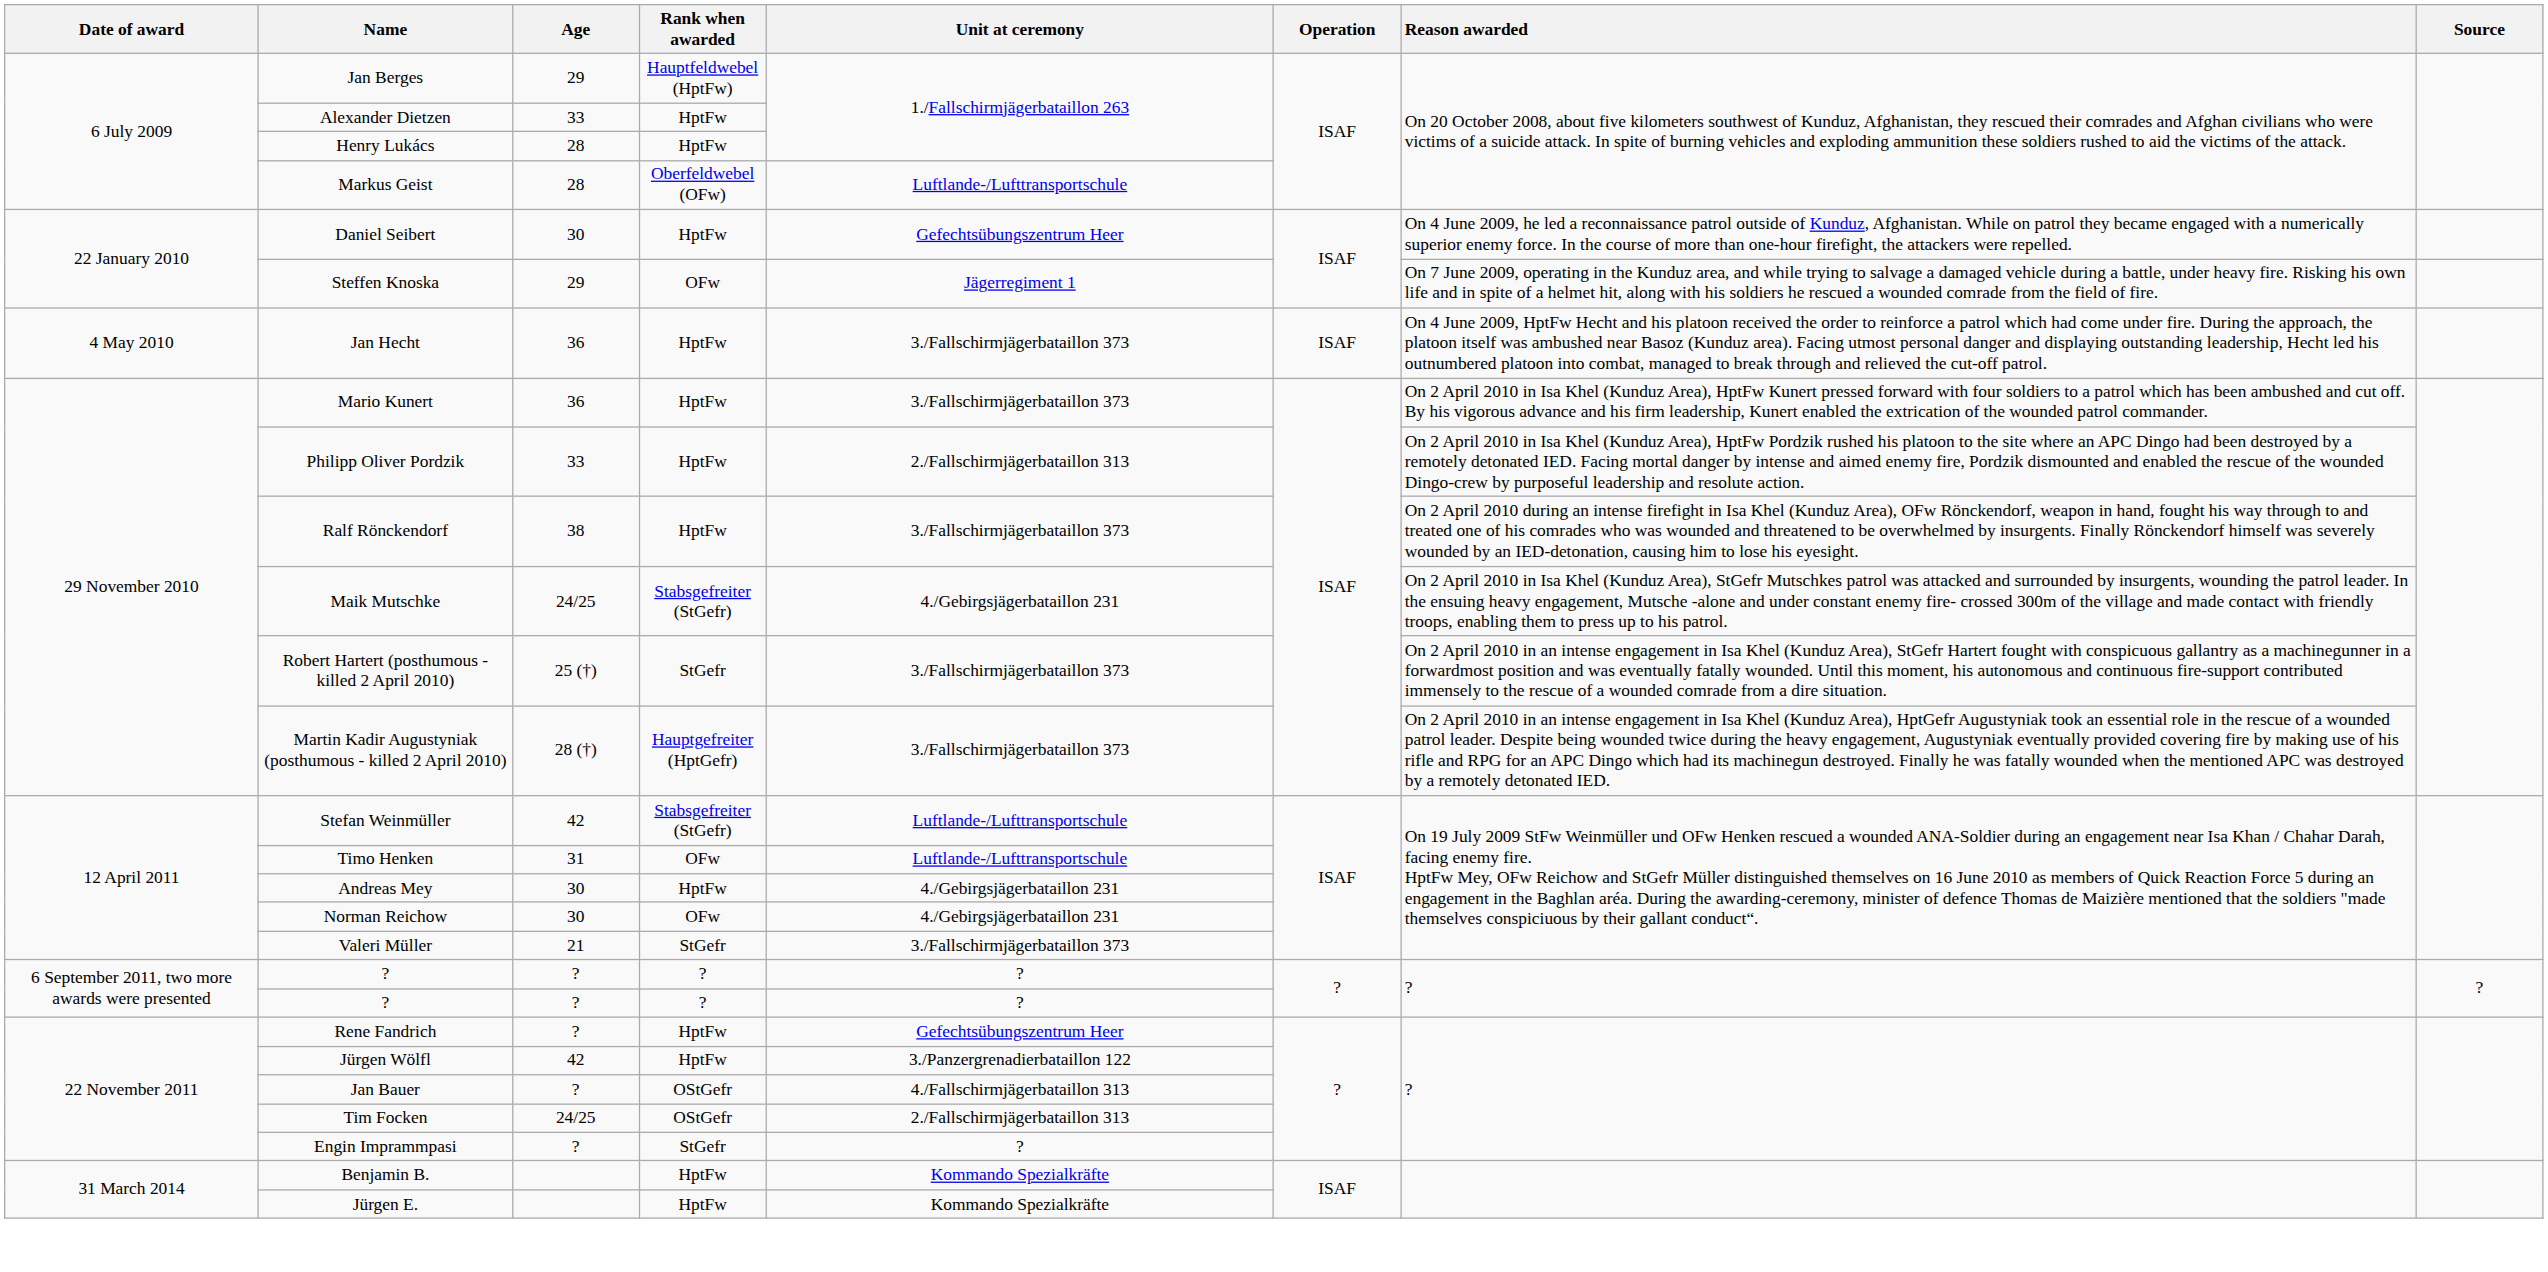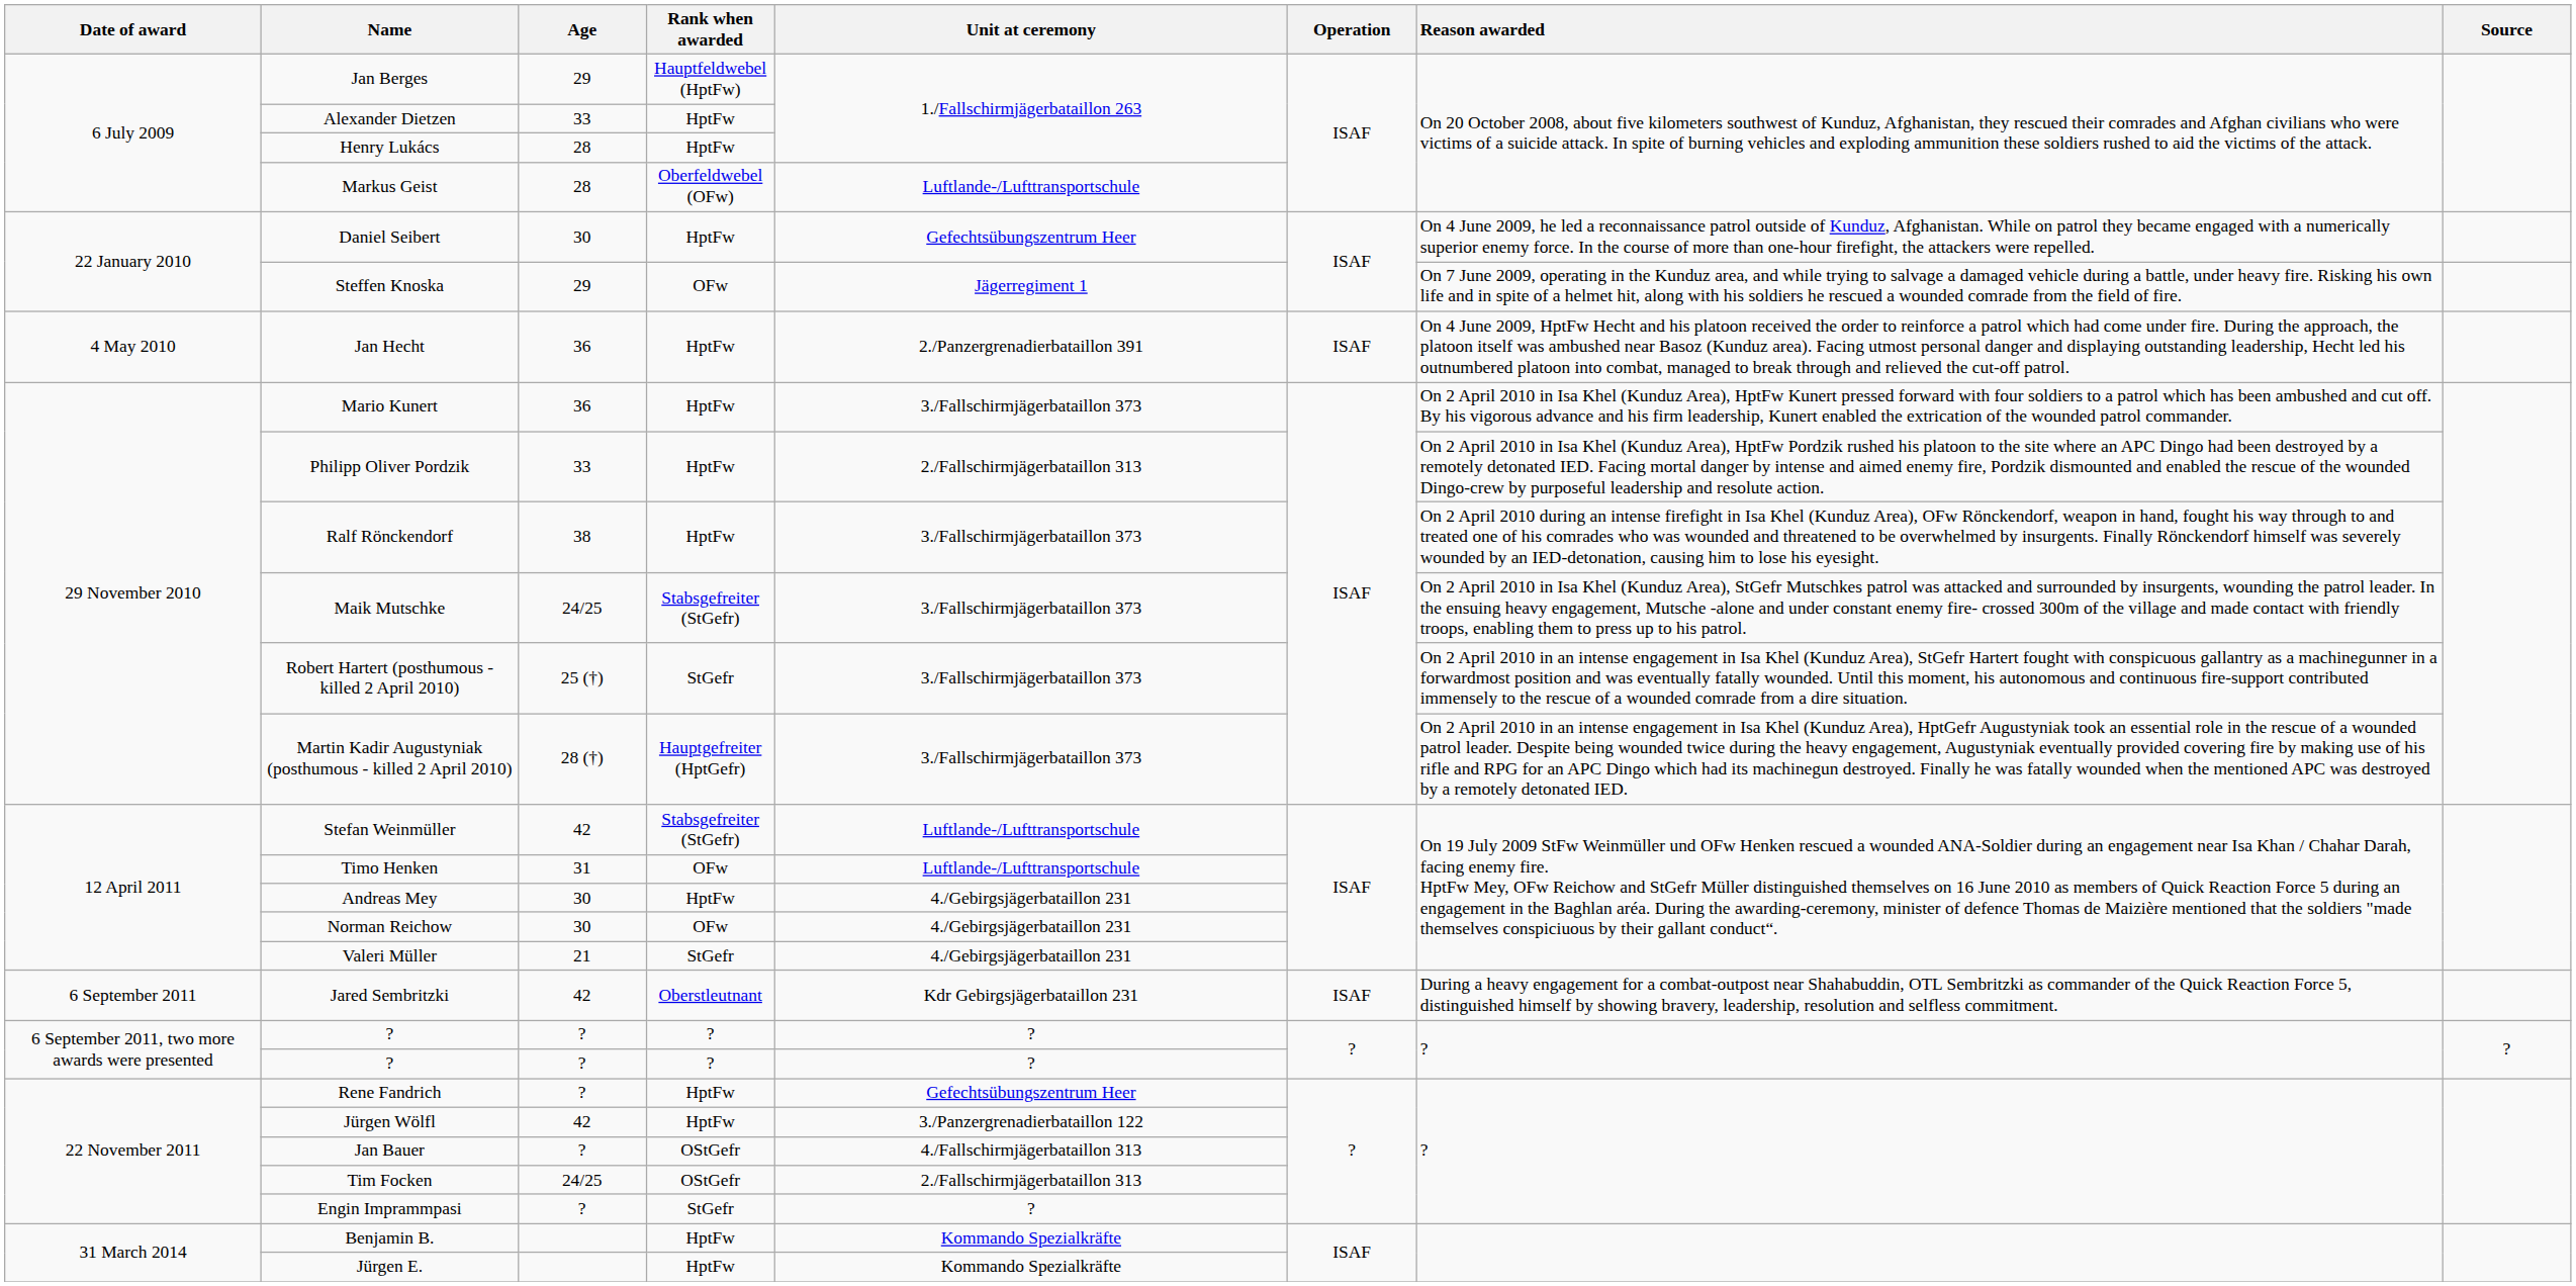Jan Hecht | Unit at ceremony: 3./Fallschirmjägerbataillon 373 -> 2./Panzergrenadierbataillon 391
Maik Mutschke | Unit at ceremony: 4./Gebirgsjägerbataillon 231 -> 3./Fallschirmjägerbataillon 373
Valeri Müller | Unit at ceremony: 3./Fallschirmjägerbataillon 373 -> 4./Gebirgsjägerbataillon 231
+ row: 6 September 2011 | Jared Sembritzki | 42 | Oberstleutnant | Kdr Gebirgsjägerbataillon 231 | ISAF | During a heavy engagement for a combat-outpost near Shahabuddin, OTL Sembritzki as commander of the Quick Reaction Force 5, distinguished himself by showing bravery, leadership, resolution and selfless commitment.
